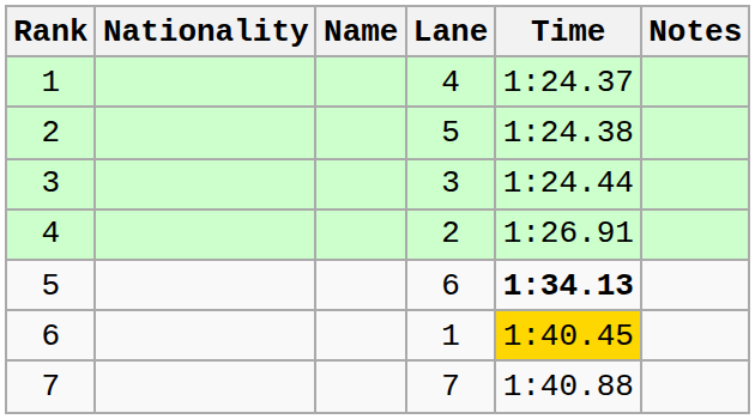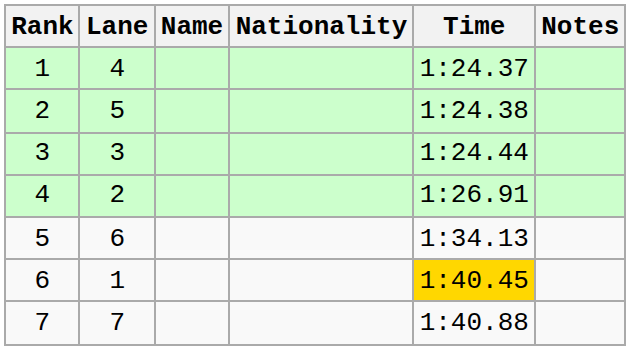columns swapped: Lane <-> Nationality
row 6 | Time: bold -> normal
